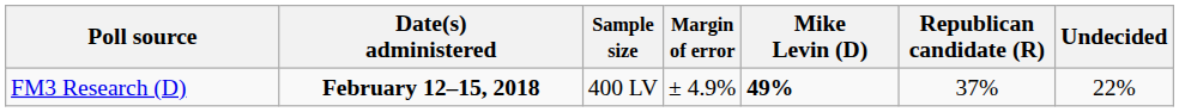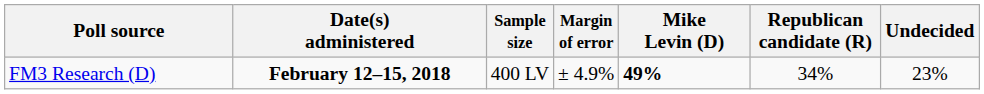FM3 Research (D) | Republican candidate (R): 37% -> 34%
FM3 Research (D) | Undecided: 22% -> 23%
